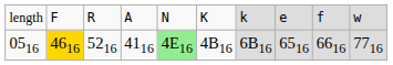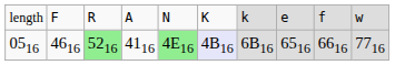0516 | column 2: gold background -> no background
0516 | column 3: no background -> lightgreen background
0516 | column 6: no background -> lavender background
